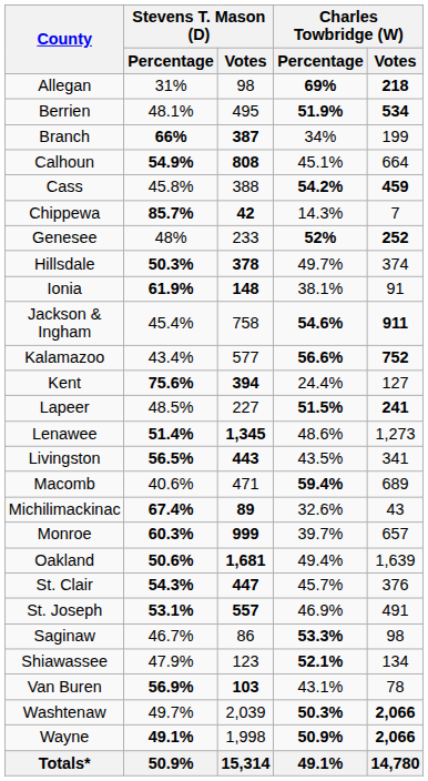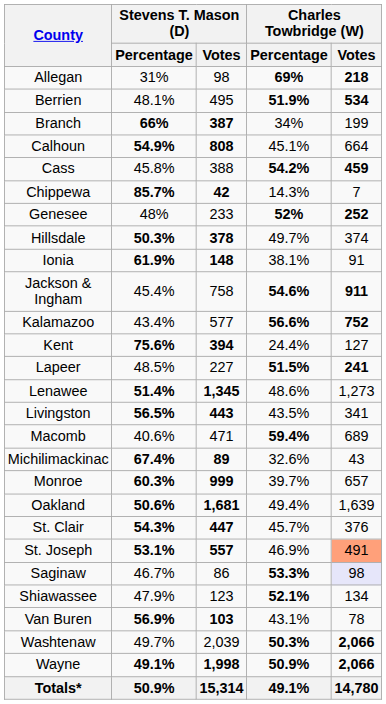St. Joseph | Charles Towbridge (W) / Votes: no background -> lightsalmon background
Saginaw | Charles Towbridge (W) / Votes: no background -> lavender background
Wayne | Stevens T. Mason (D) / Votes: normal -> bold
